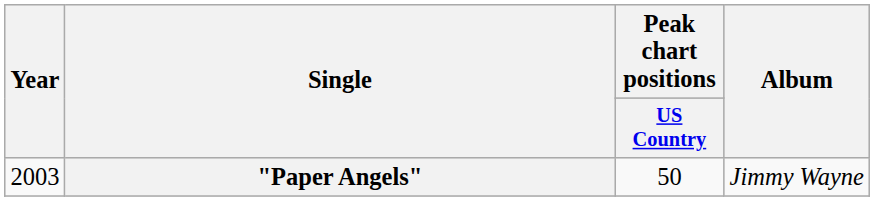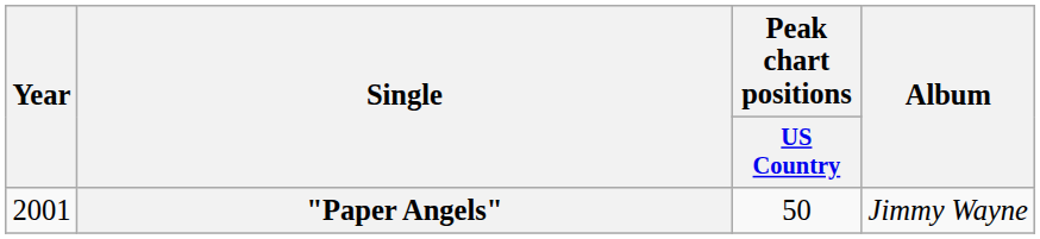"Paper Angels" | Year: 2003 -> 2001
